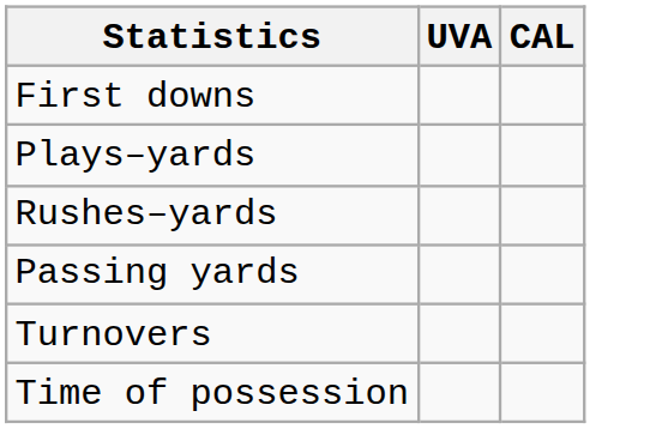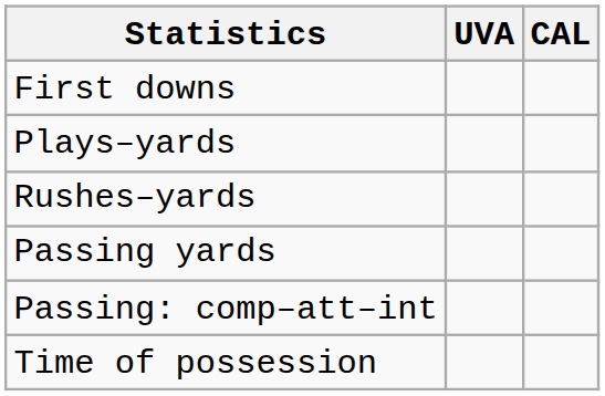+ row: Passing: comp–att–int
- row: Turnovers
